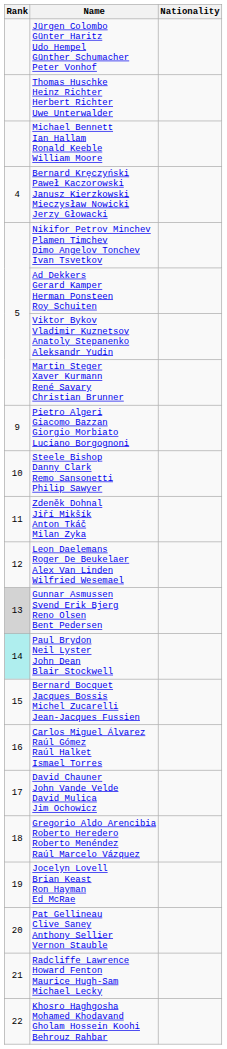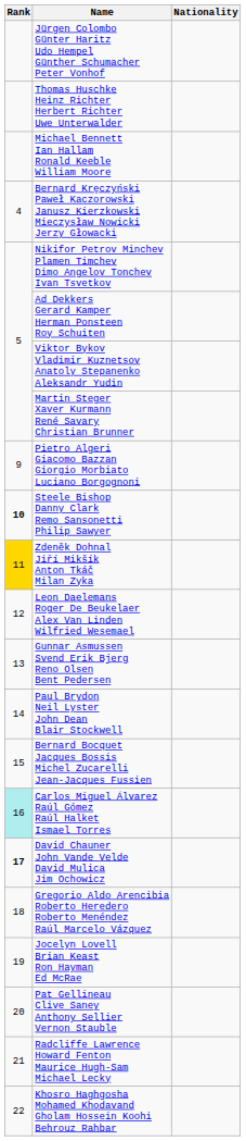Steele Bishop Danny Clark Remo Sansonetti Philip Sawyer | Rank: normal -> bold
Zdeněk Dohnal Jiří Mikšík Anton Tkáč Milan Zyka | Rank: no background -> gold background
Gunnar Asmussen Svend Erik Bjerg Reno Olsen Bent Pedersen | Rank: lightgrey background -> no background
Paul Brydon Neil Lyster John Dean Blair Stockwell | Rank: paleturquoise background -> no background
Carlos Miguel Álvarez Raúl Gómez Raúl Halket Ismael Torres | Rank: no background -> paleturquoise background
David Chauner John Vande Velde David Mulica Jim Ochowicz | Rank: normal -> bold
